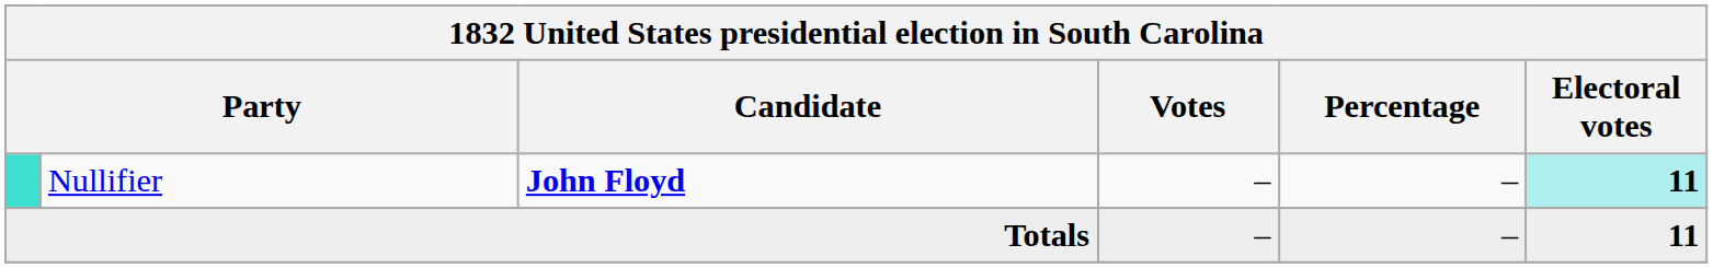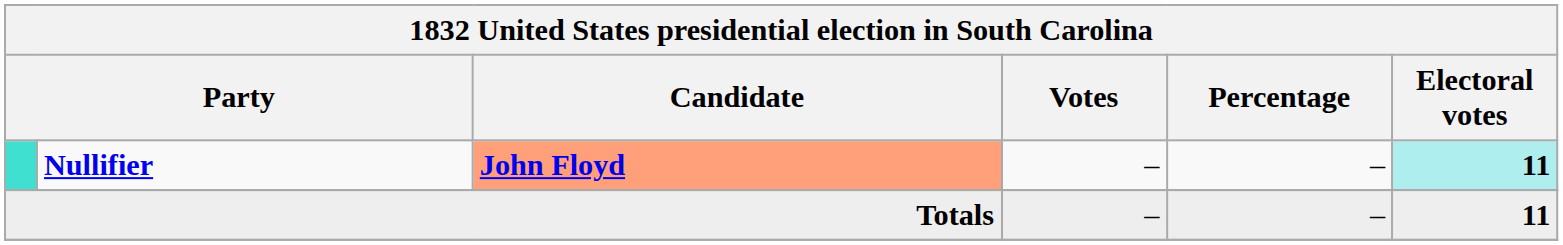row 3 | column 2: normal -> bold
row 3 | Candidate: no background -> lightsalmon background
